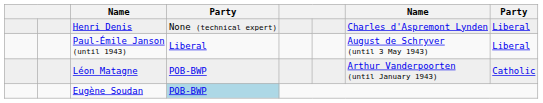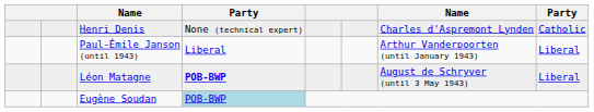Henri Denis | column 8: Liberal -> Catholic
Paul-Émile Janson (until 1943) | column 7: August de Schryver (until 3 May 1943) -> Arthur Vanderpoorten (until January 1943)
Léon Matagne | column 4: normal -> bold
Léon Matagne | column 7: Arthur Vanderpoorten (until January 1943) -> August de Schryver (until 3 May 1943)
Léon Matagne | column 8: Catholic -> Liberal
